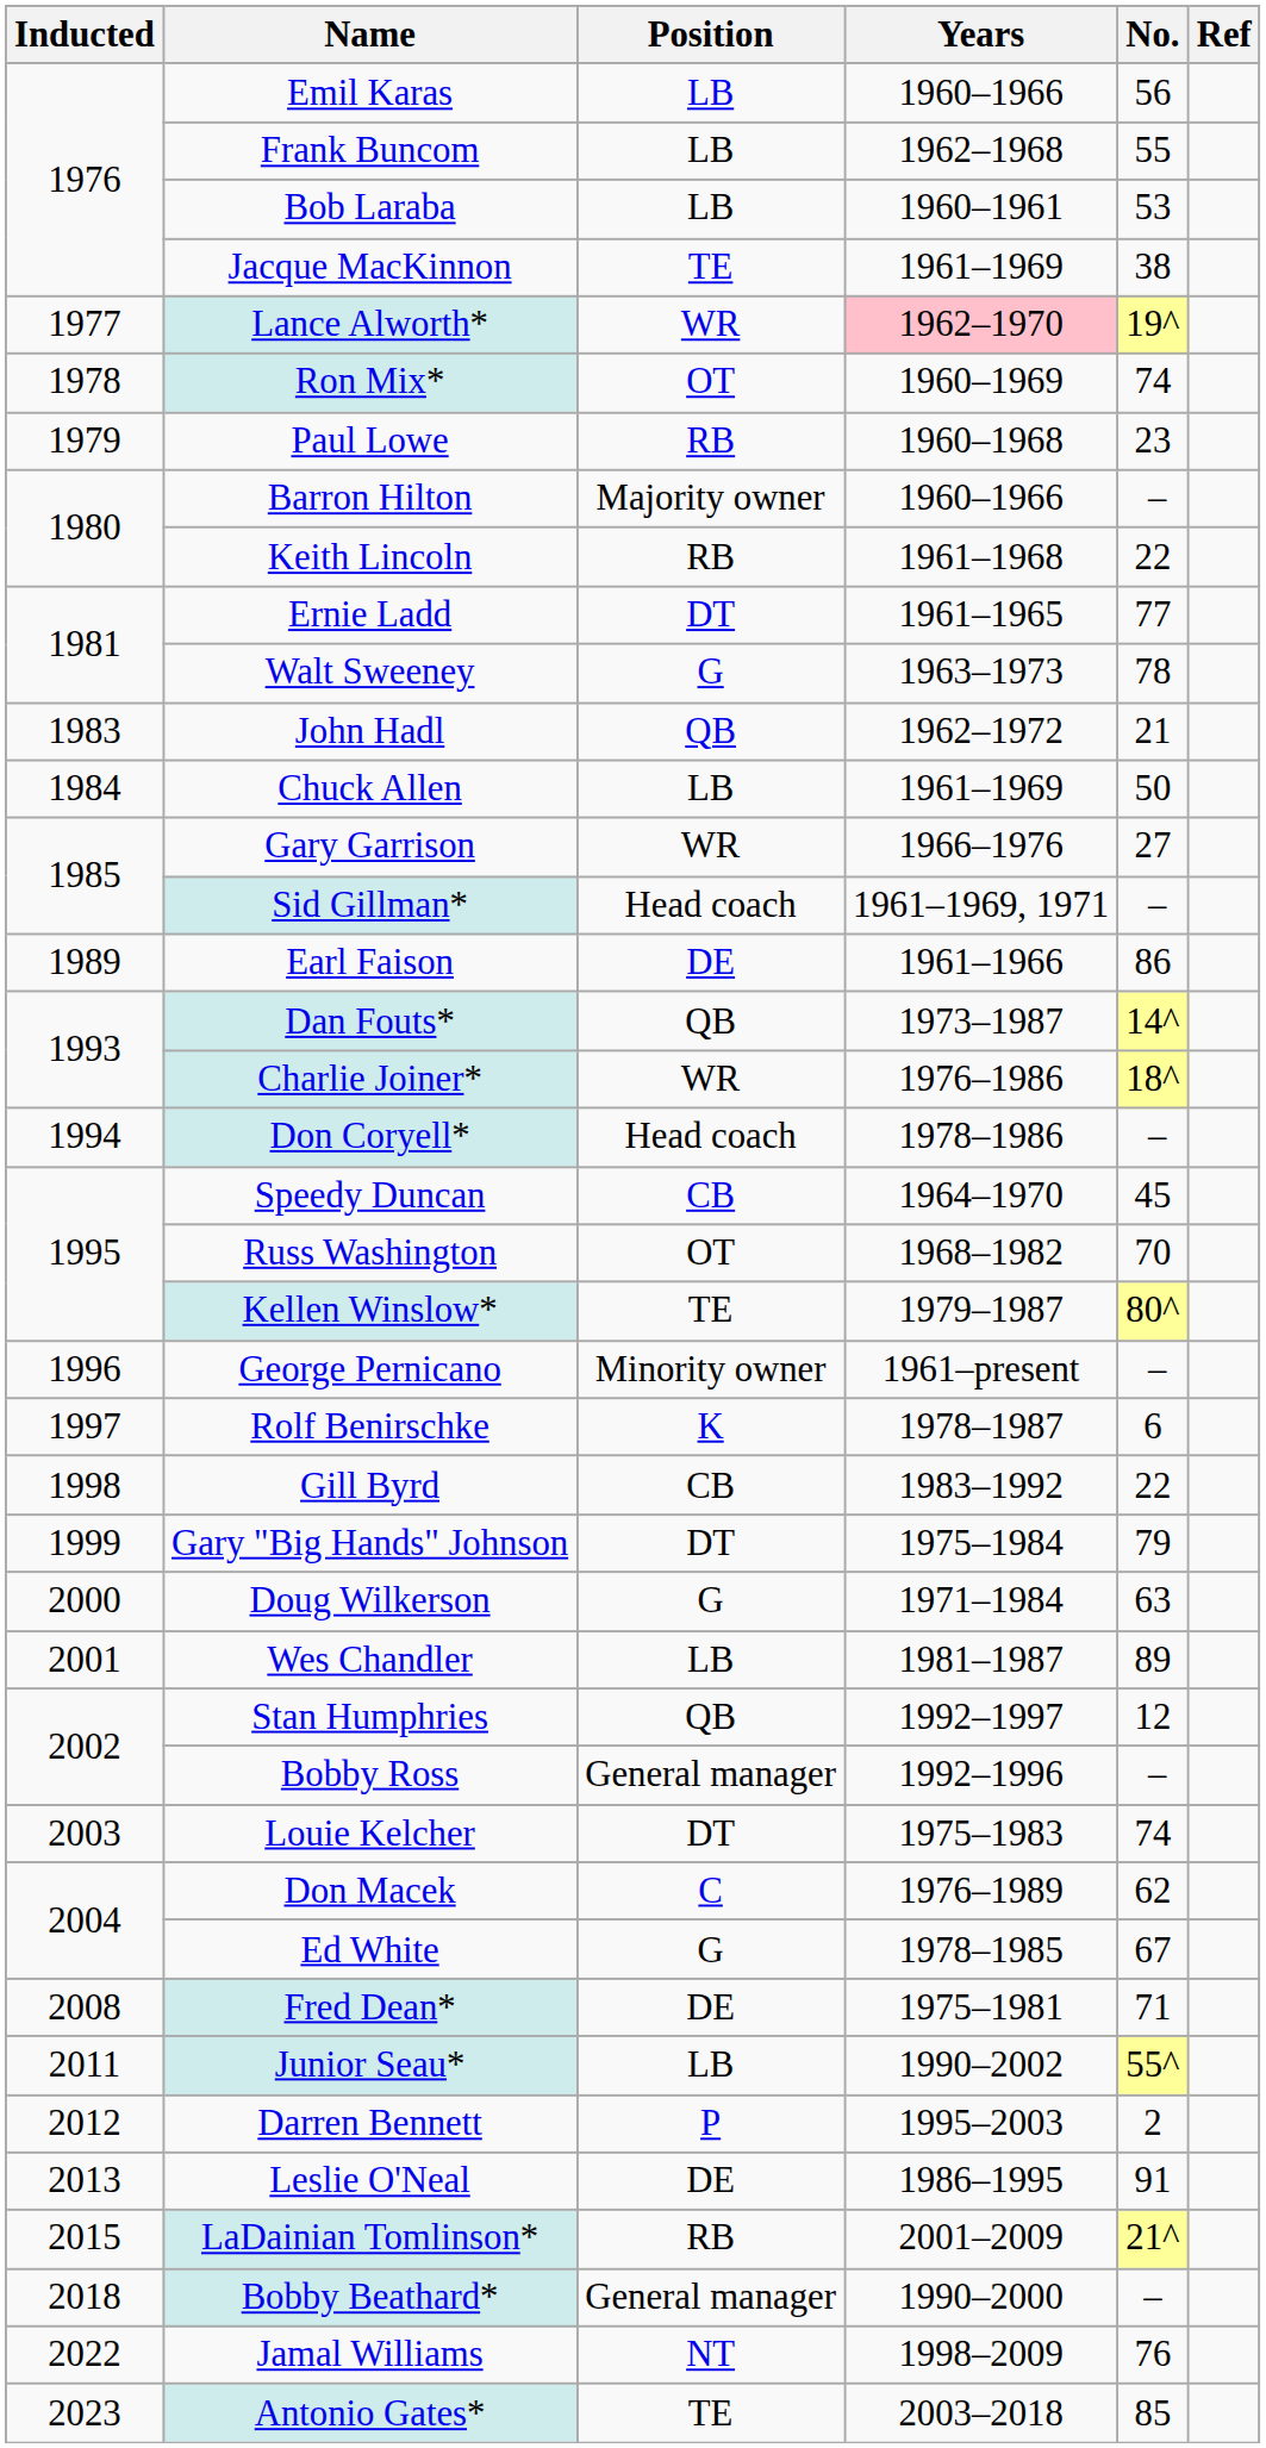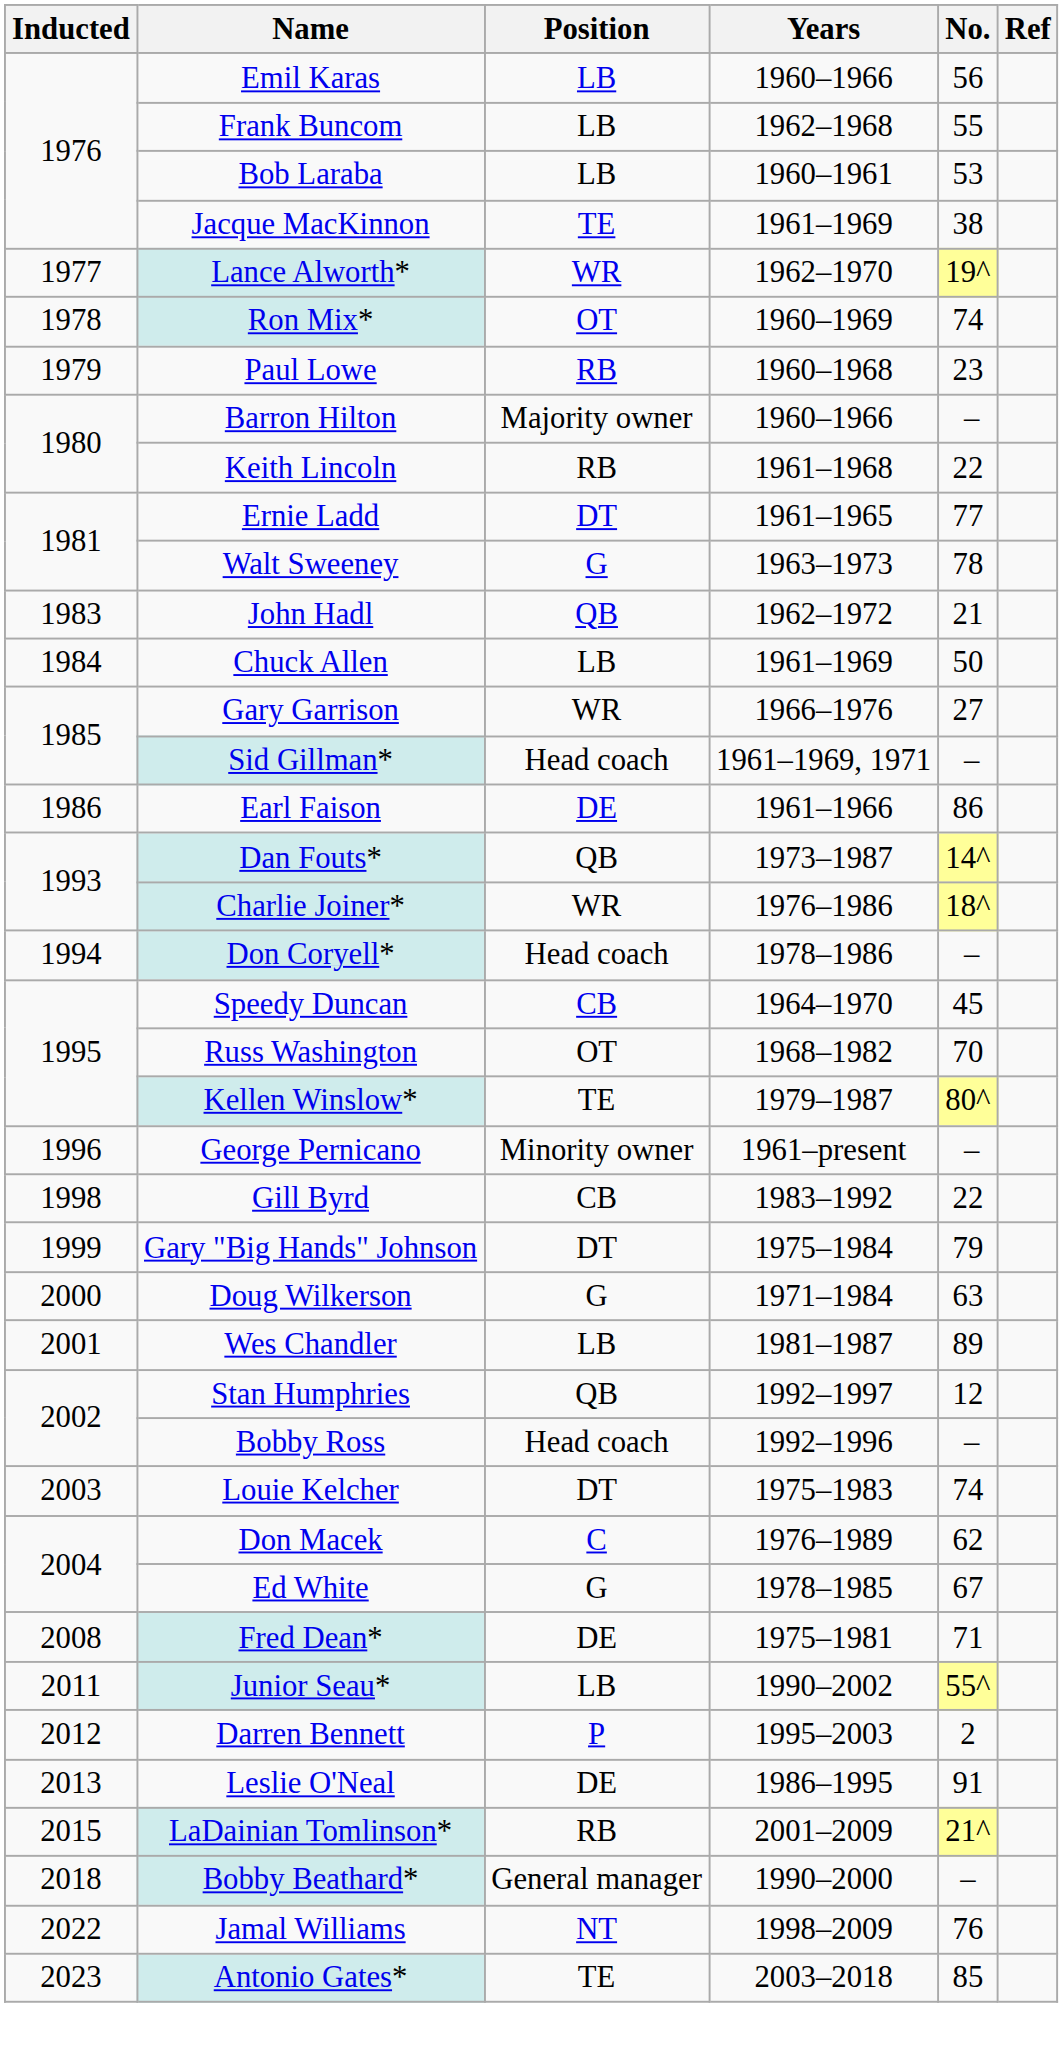Lance Alworth* | Years: pink background -> no background
Earl Faison | Inducted: 1989 -> 1986
- row: 1997 | Rolf Benirschke | K | 1978–1987 | 6
Bobby Ross | Position: General manager -> Head coach
